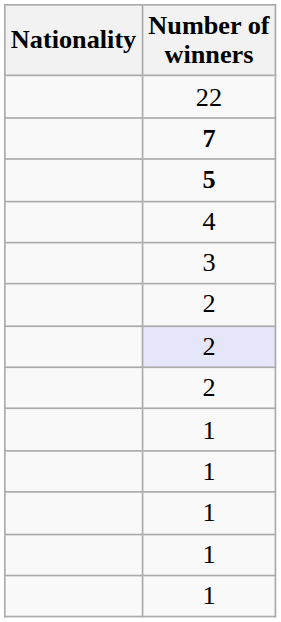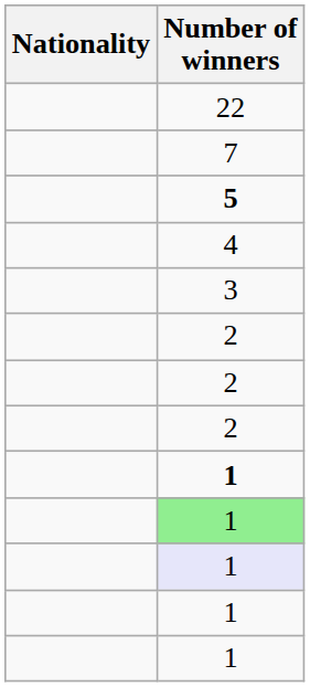row 3 | Number of winners: bold -> normal
row 8 | Number of winners: lavender background -> no background
row 10 | Number of winners: normal -> bold
row 11 | Number of winners: no background -> lightgreen background
row 12 | Number of winners: no background -> lavender background
